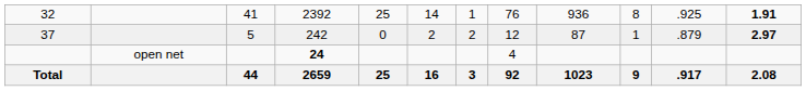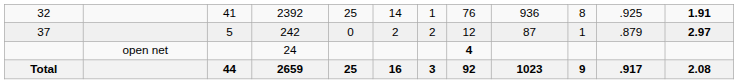open net | column 4: bold -> normal
open net | column 8: normal -> bold
